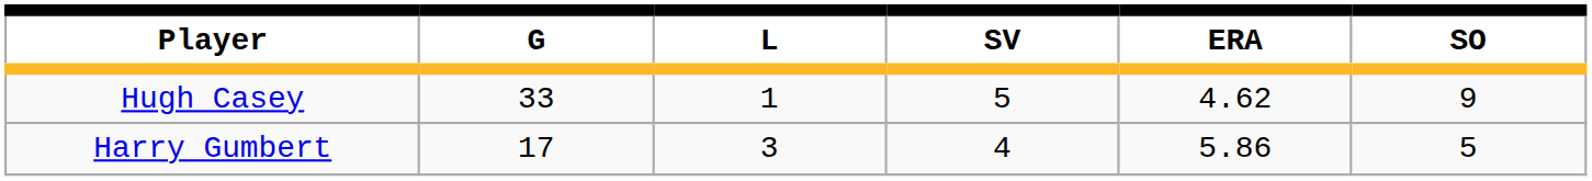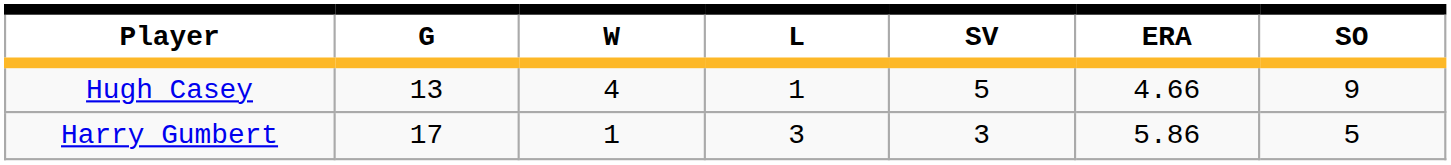+ column: W | 4 | 1
Hugh Casey | G: 33 -> 13
Hugh Casey | ERA: 4.62 -> 4.66
Harry Gumbert | SV: 4 -> 3
